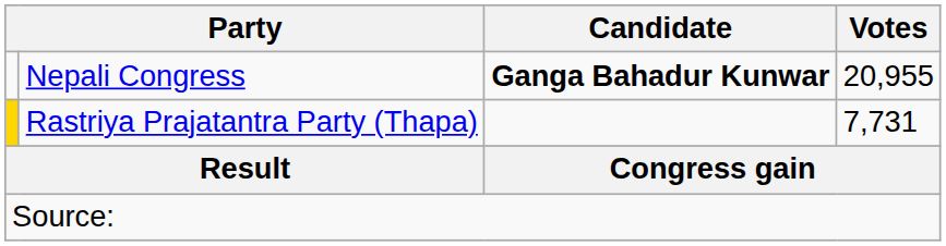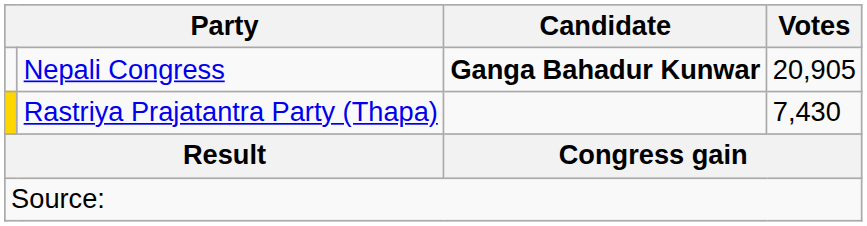Nepali Congress | Votes: 20,955 -> 20,905
Rastriya Prajatantra Party (Thapa) | Votes: 7,731 -> 7,430
